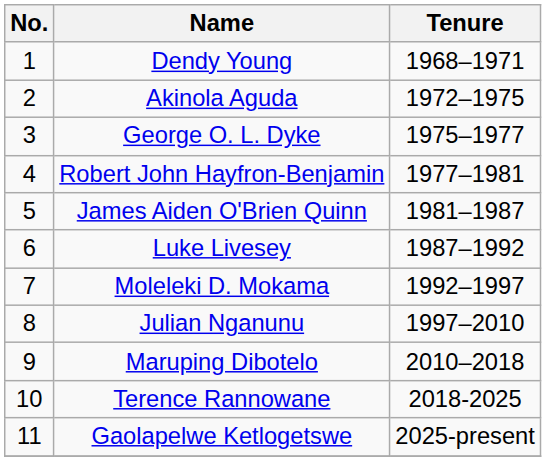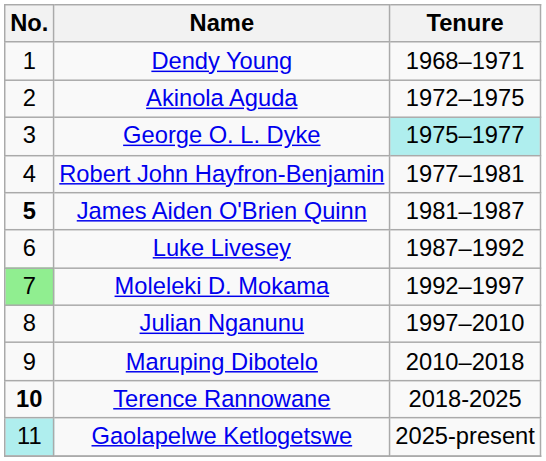George O. L. Dyke | Tenure: no background -> paleturquoise background
James Aiden O'Brien Quinn | No.: normal -> bold
Moleleki D. Mokama | No.: no background -> lightgreen background
Terence Rannowane | No.: normal -> bold
Gaolapelwe Ketlogetswe | No.: no background -> paleturquoise background
